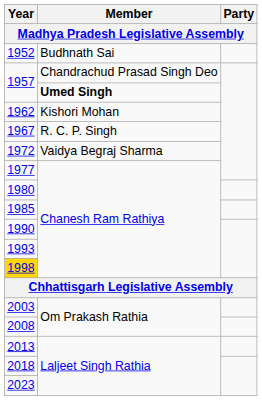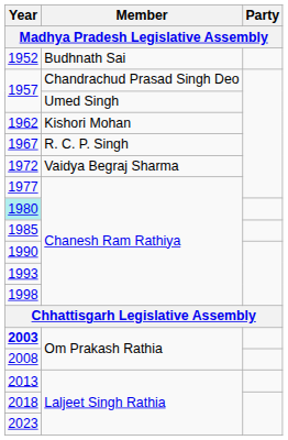1957 / Umed Singh | Member: bold -> normal
1980 | Year: no background -> paleturquoise background
1998 | Year: gold background -> no background
2003 | Year: normal -> bold
